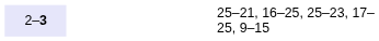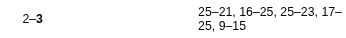row 1 | column 1: lavender background -> no background
